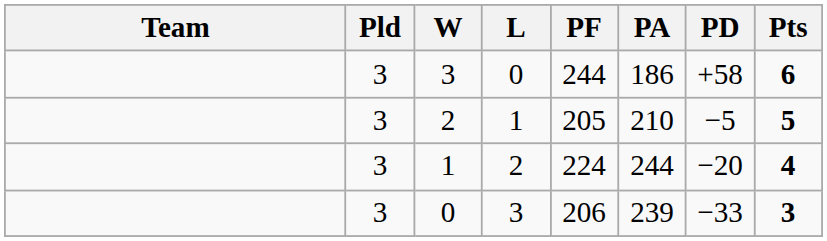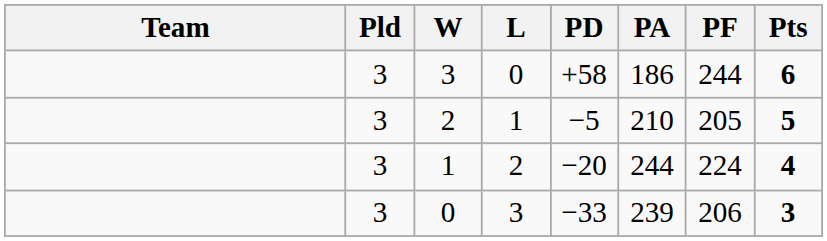columns swapped: PF <-> PD
